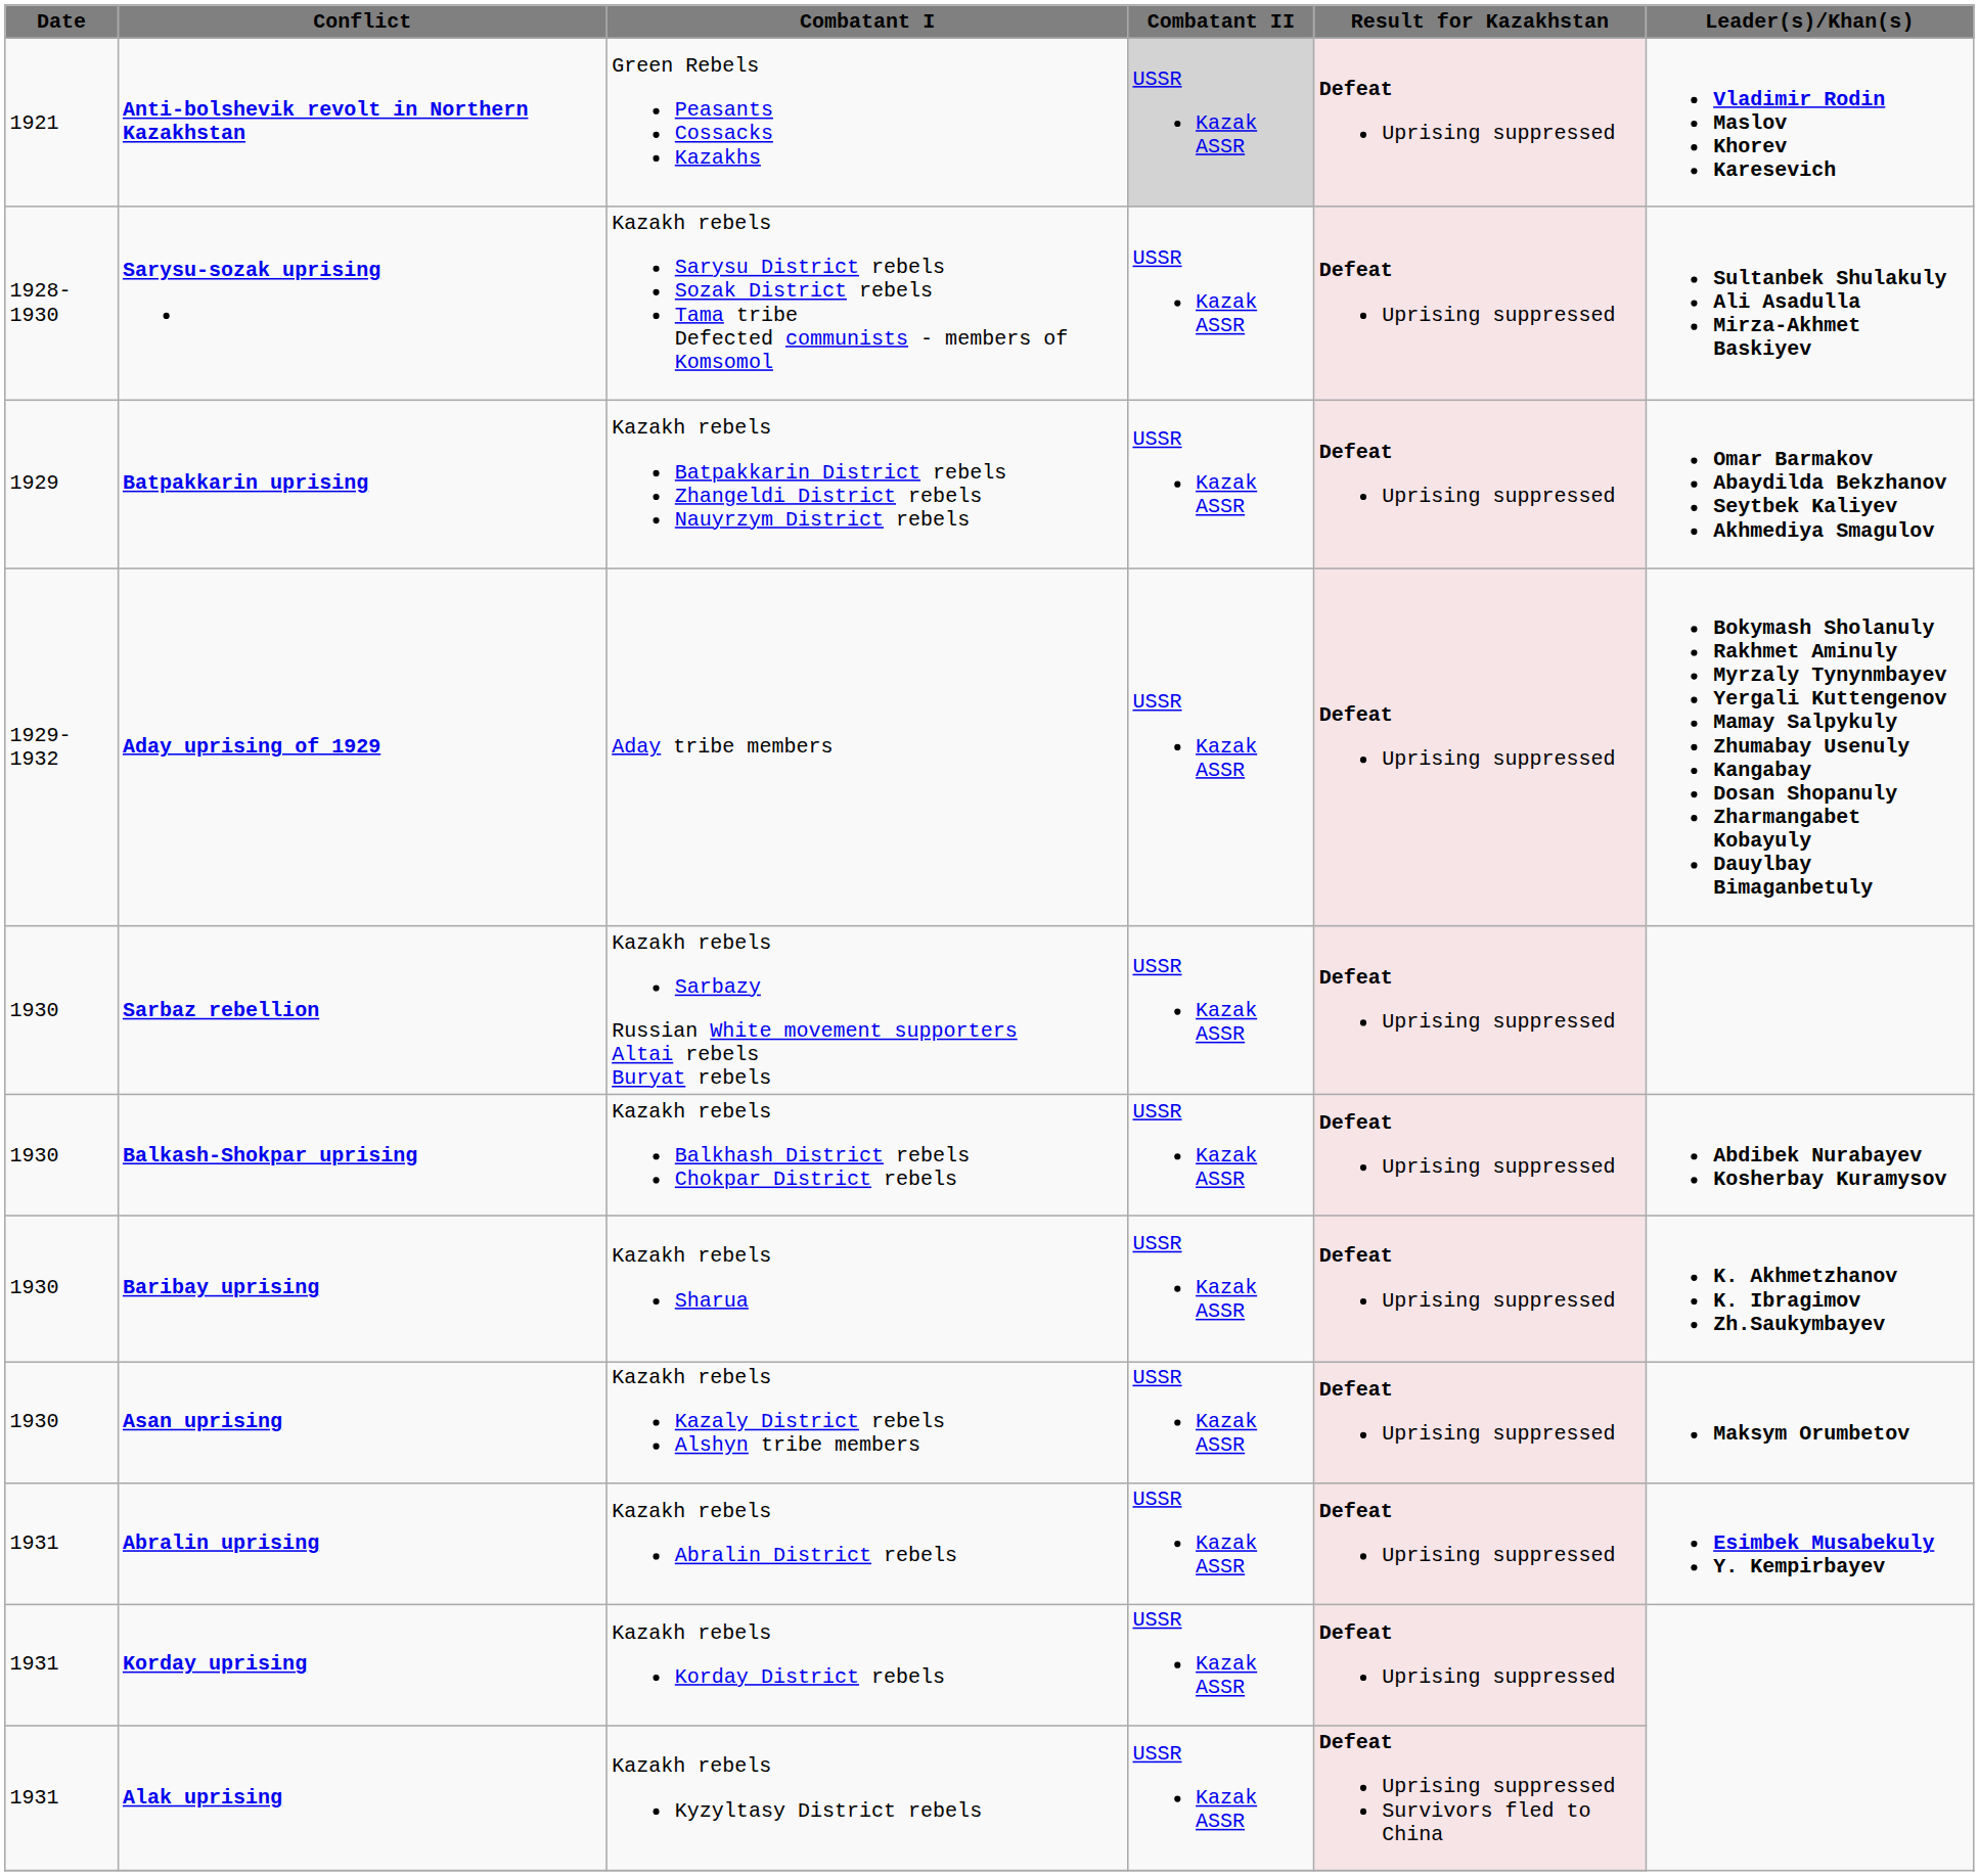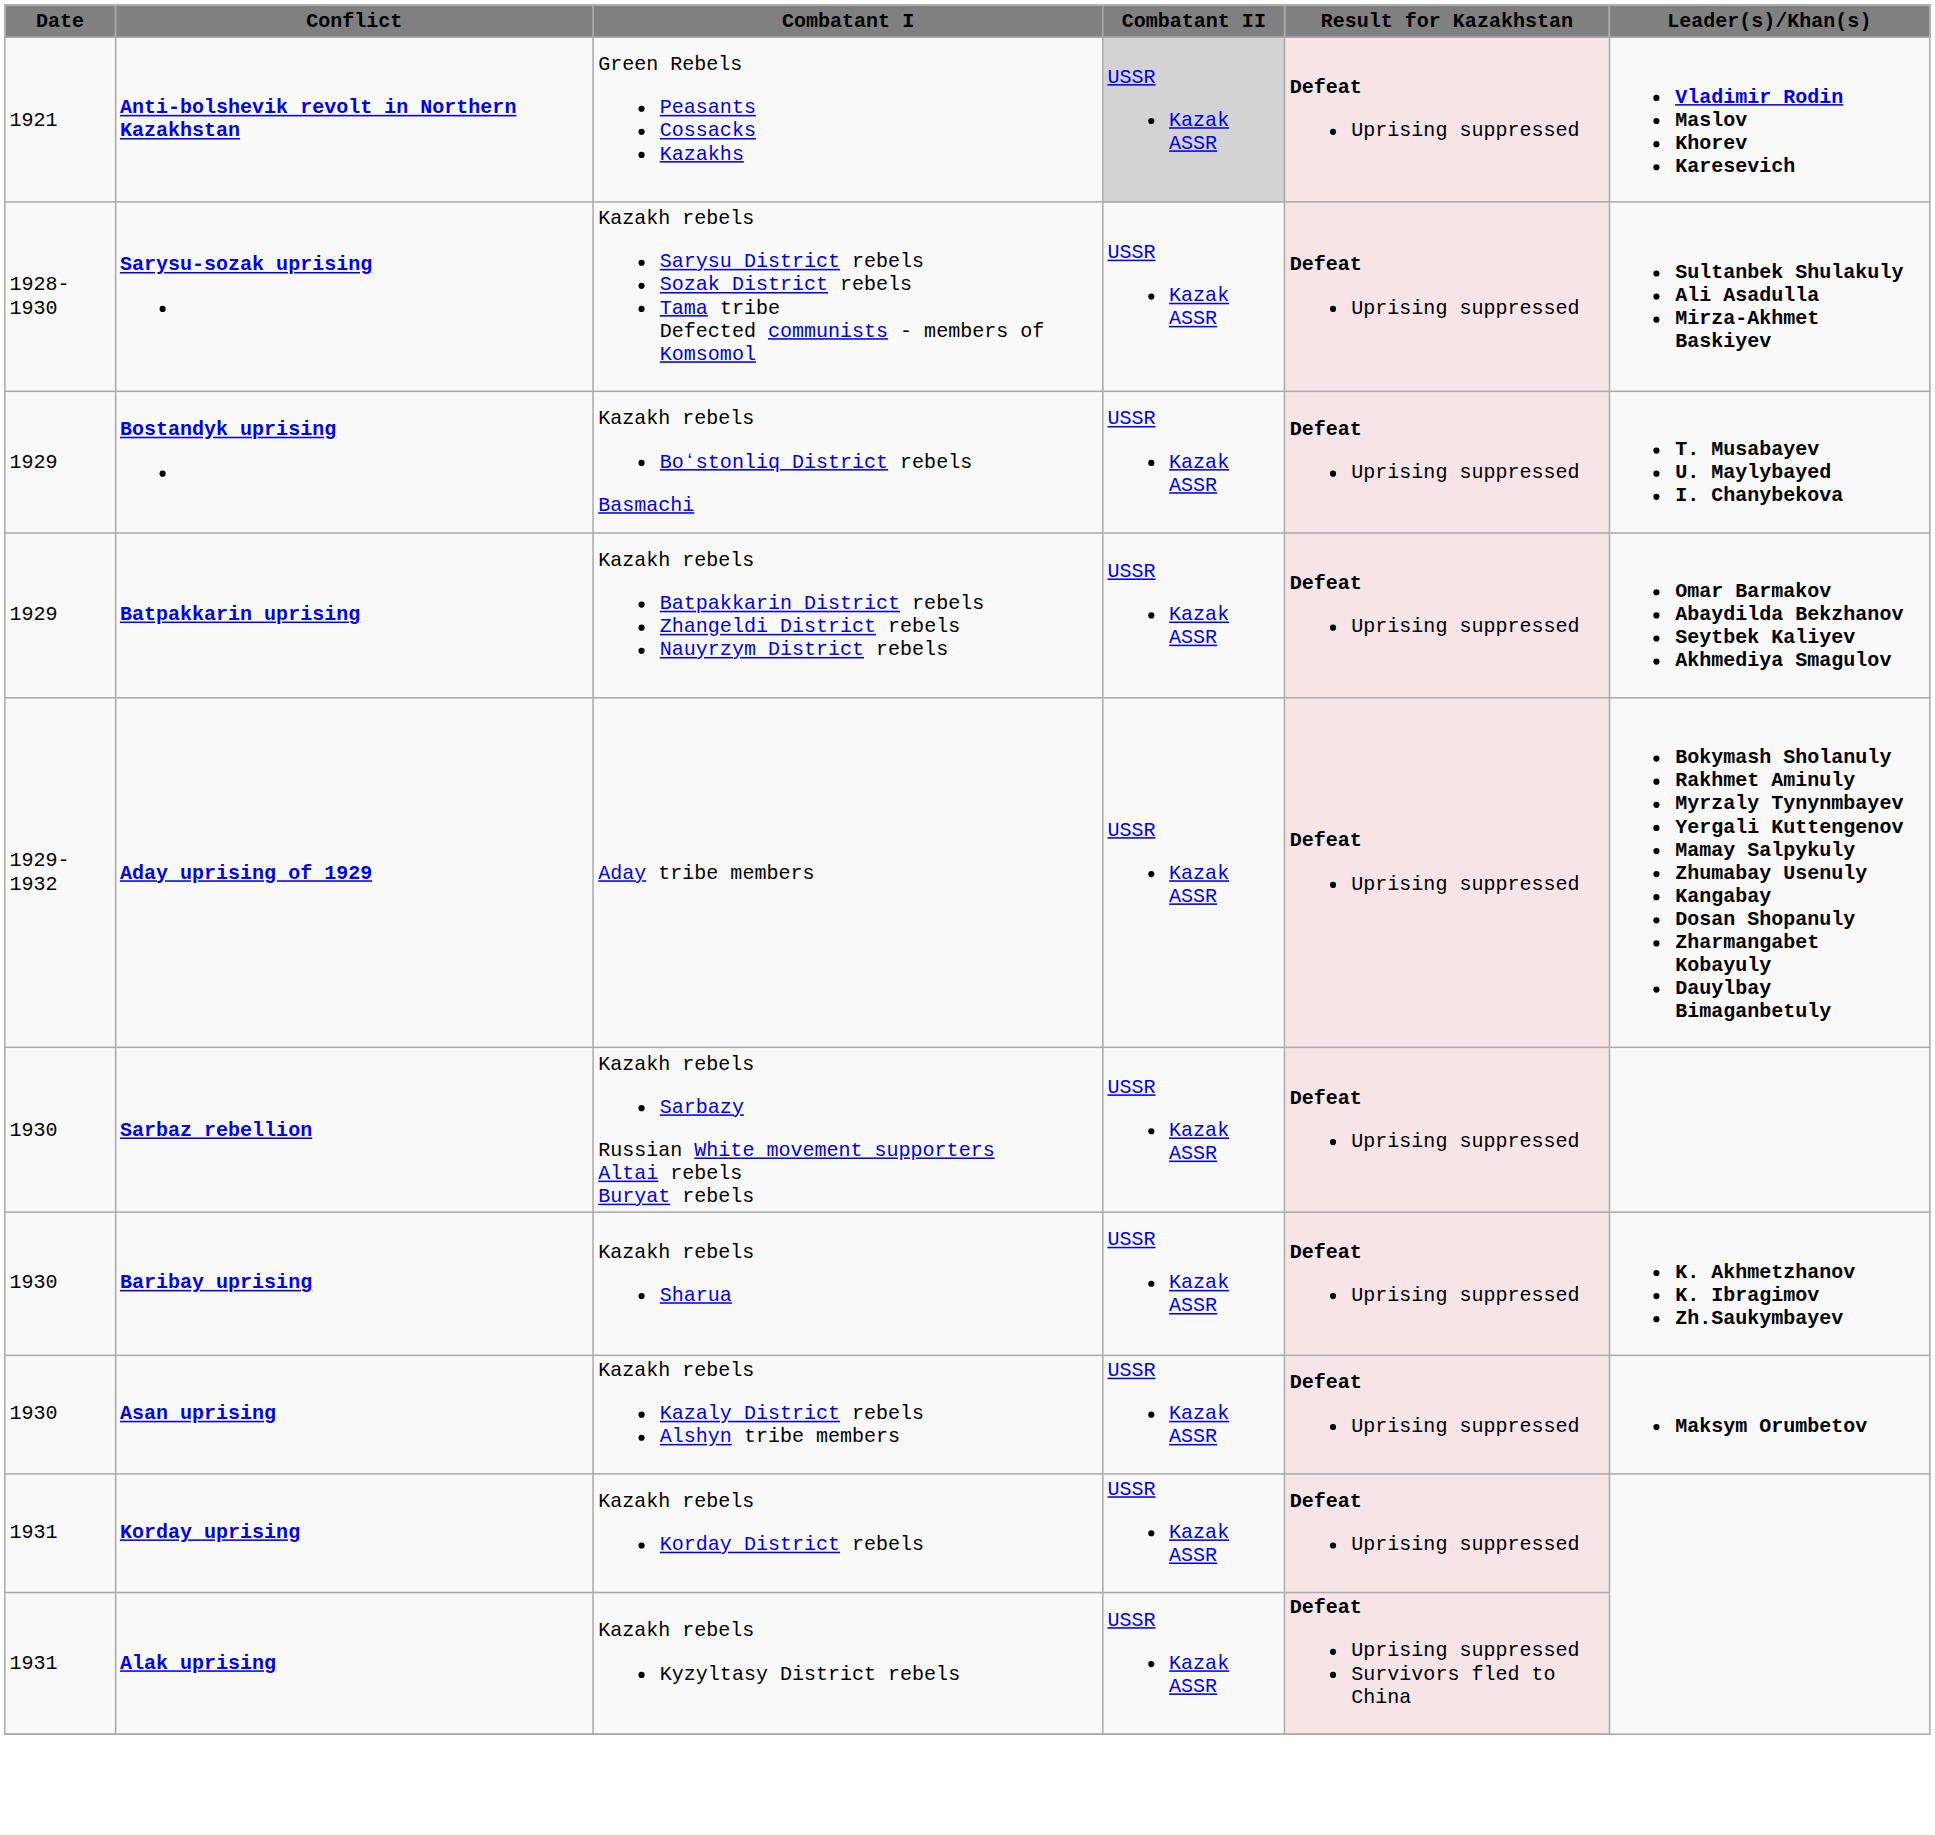+ row: 1929 | Bostandyk uprising | Kazakh rebels Boʻstonliq District rebels Basmachi | USSR Kazak ASSR | Defeat Uprising suppressed | T. Musabayev U. Maylybayed I. Chanybekova
- row: 1930 | Balkash-Shokpar uprising | Kazakh rebels Balkhash District rebels Chokpar District rebels | USSR Kazak ASSR | Defeat Uprising suppressed | Abdibek Nurabayev Kosherbay Kuramysov
- row: 1931 | Abralin uprising | Kazakh rebels Abralin District rebels | USSR Kazak ASSR | Defeat Uprising suppressed | Esimbek Musabekuly Y. Kempirbayev
